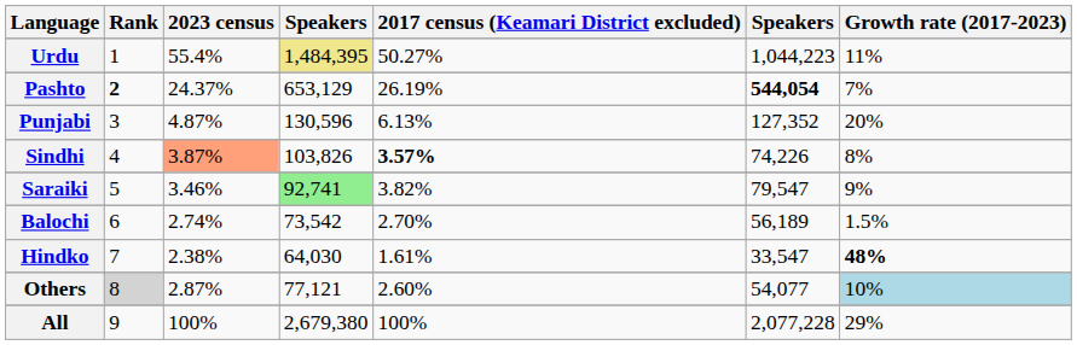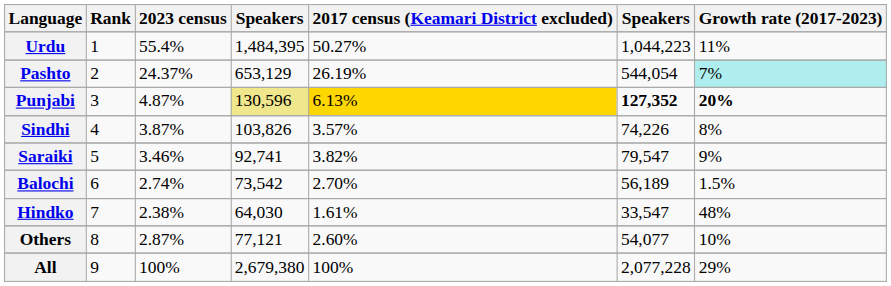Urdu | column 4: khaki background -> no background
Pashto | Rank: bold -> normal
Pashto | column 6: bold -> normal
Pashto | Growth rate (2017-2023): no background -> paleturquoise background
Punjabi | column 4: no background -> khaki background
Punjabi | 2017 census (Keamari District excluded): no background -> gold background
Punjabi | column 6: normal -> bold
Punjabi | Growth rate (2017-2023): normal -> bold
Sindhi | 2023 census: lightsalmon background -> no background
Sindhi | 2017 census (Keamari District excluded): bold -> normal
Saraiki | column 4: lightgreen background -> no background
Hindko | Growth rate (2017-2023): bold -> normal
Others | Rank: lightgrey background -> no background
Others | Growth rate (2017-2023): lightblue background -> no background
